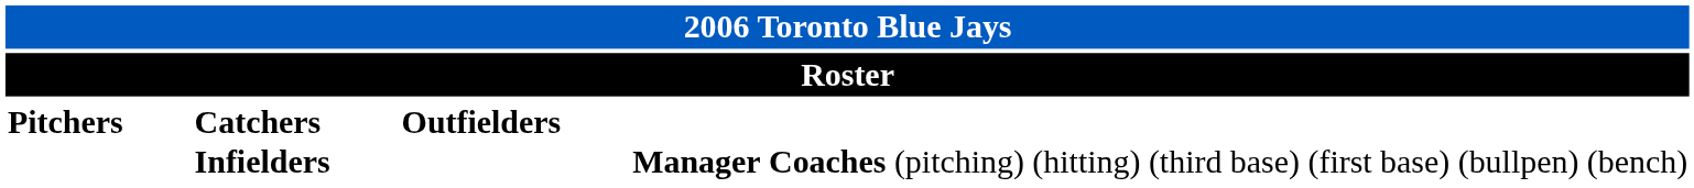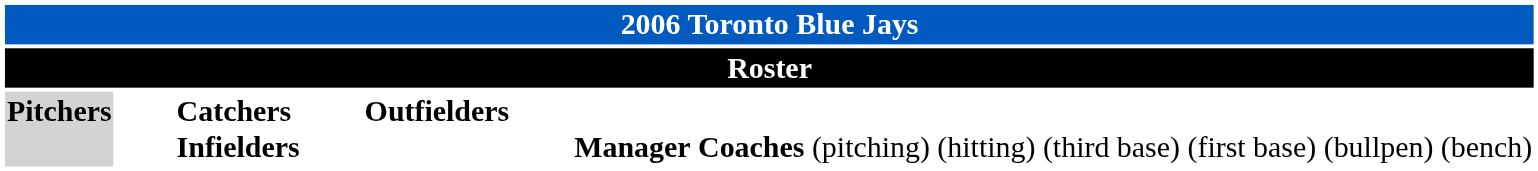Pitchers | column 1: no background -> lightgrey background
